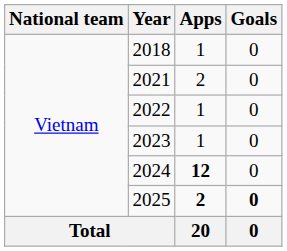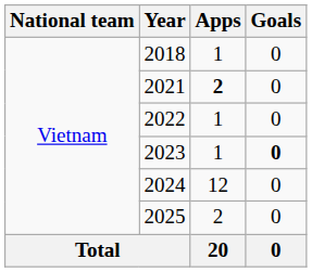2021 | Apps: normal -> bold
2023 | Goals: normal -> bold
2024 | Apps: bold -> normal
2025 | Apps: bold -> normal
2025 | Goals: bold -> normal
